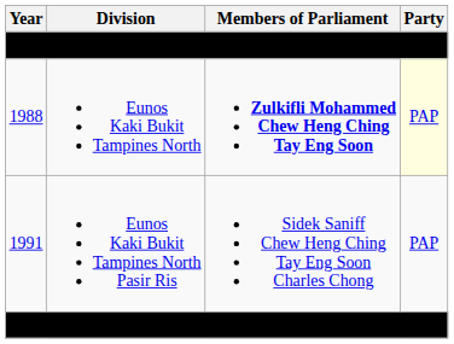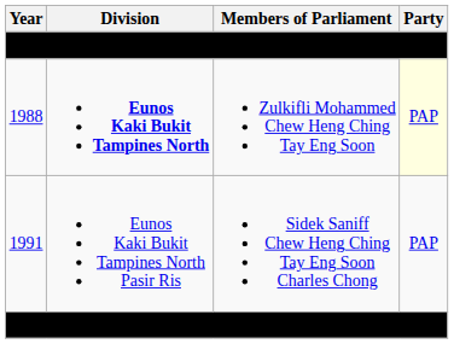1988 | Division: normal -> bold
1988 | Members of Parliament: bold -> normal
